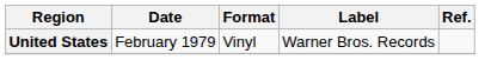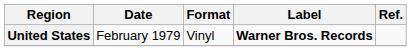United States | Label: normal -> bold
